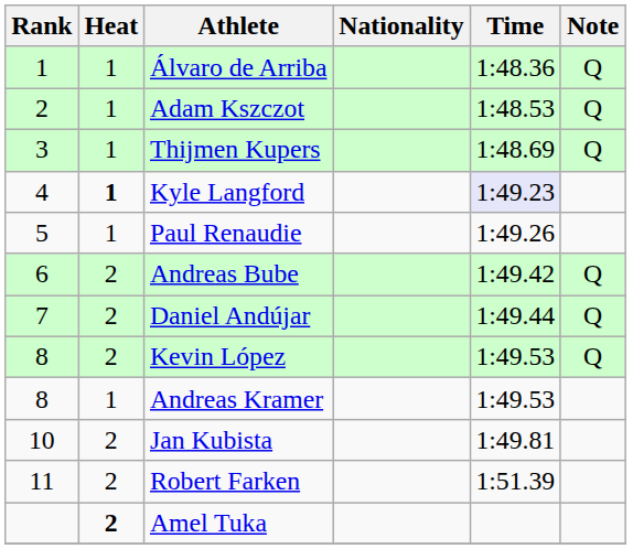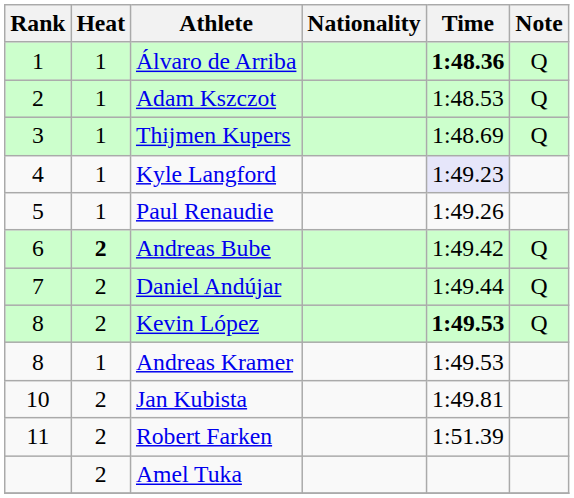Álvaro de Arriba | Time: normal -> bold
Kyle Langford | Heat: bold -> normal
Andreas Bube | Heat: normal -> bold
Kevin López | Time: normal -> bold
Amel Tuka | Heat: bold -> normal
